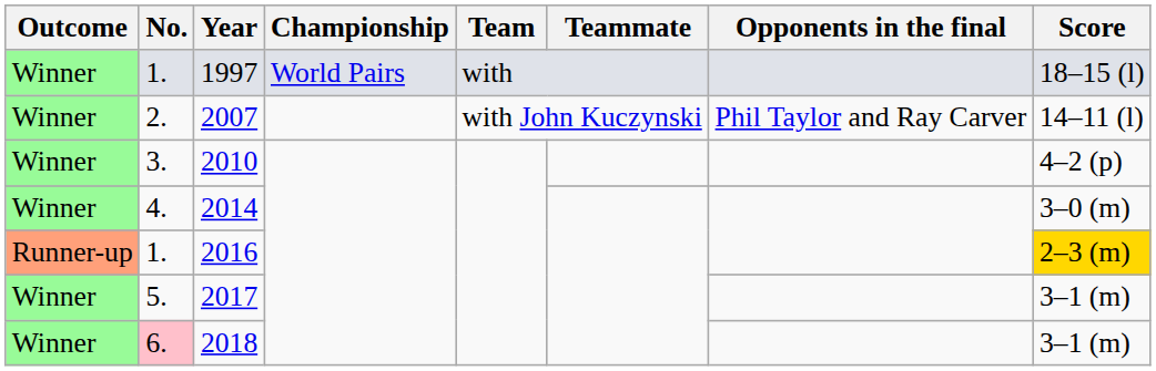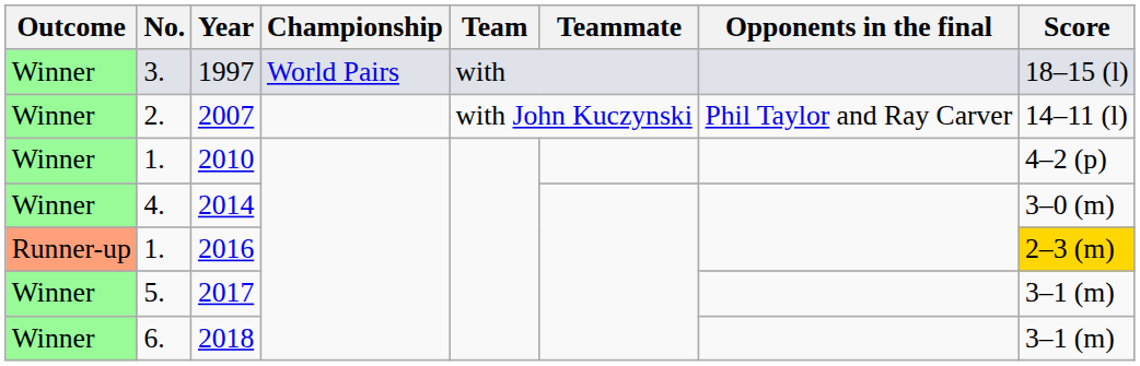1997 | No.: 1. -> 3.
2010 | No.: 3. -> 1.
2018 | No.: pink background -> no background
